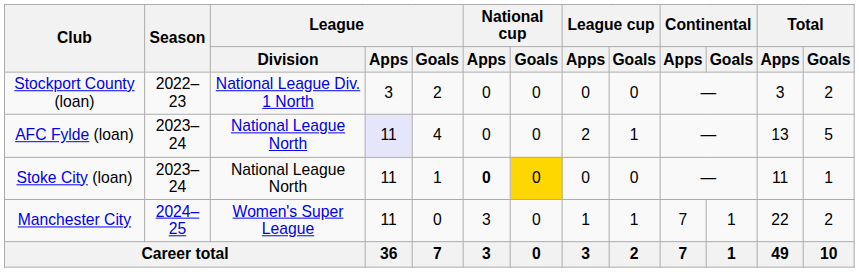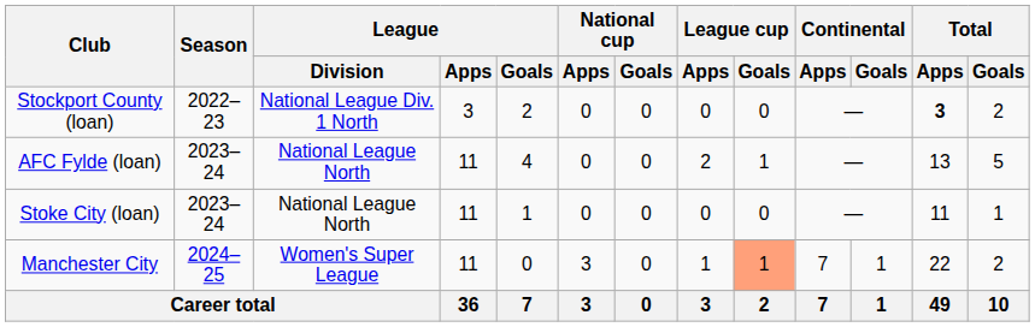Stockport County (loan) | Total / Apps: normal -> bold
AFC Fylde (loan) | League / Apps: lavender background -> no background
Stoke City (loan) | National cup / Apps: bold -> normal
Stoke City (loan) | National cup / Goals: gold background -> no background
Manchester City | League cup / Goals: no background -> lightsalmon background
